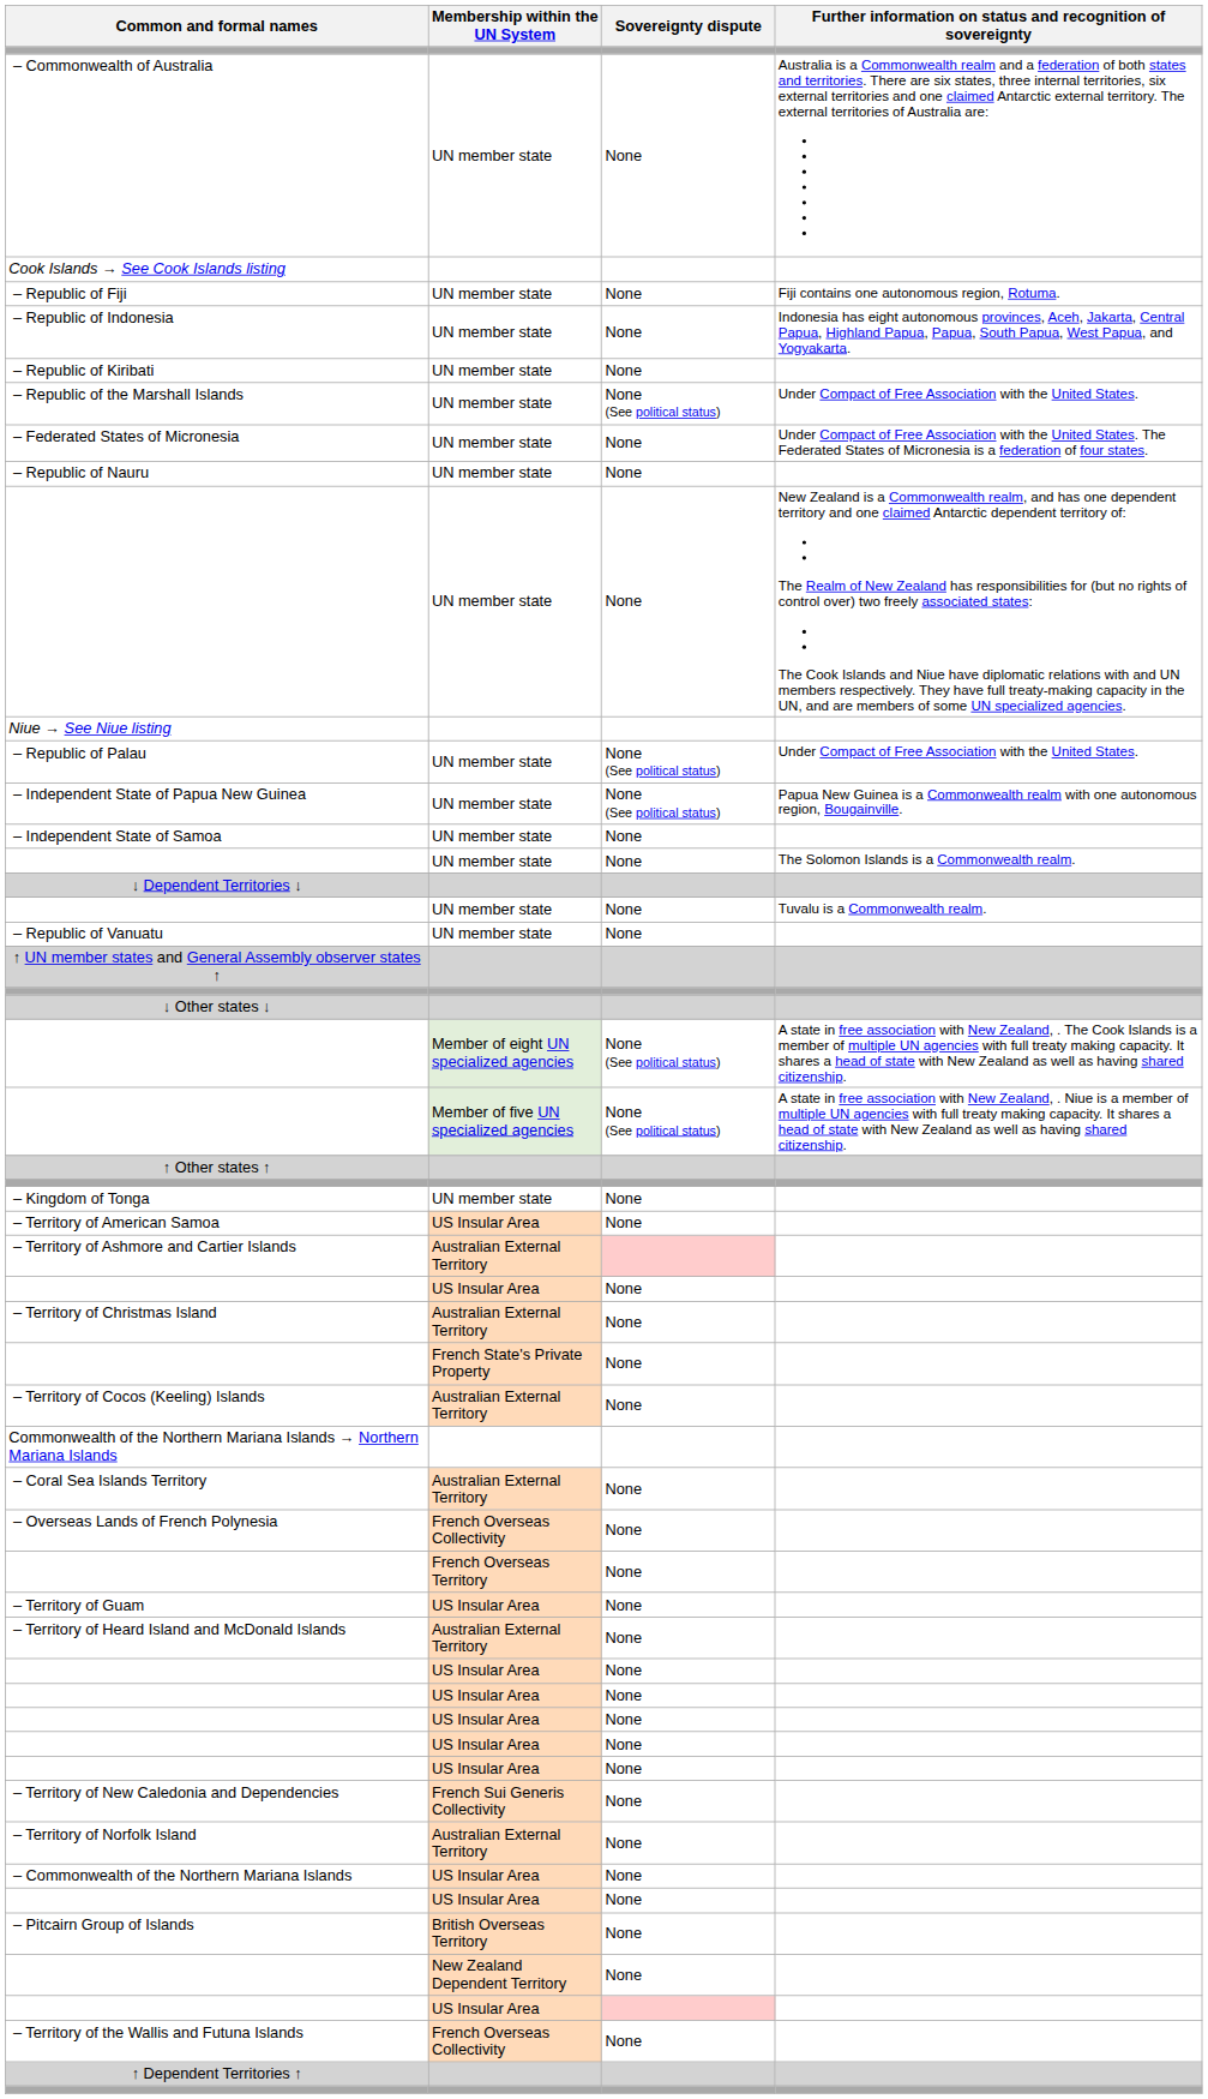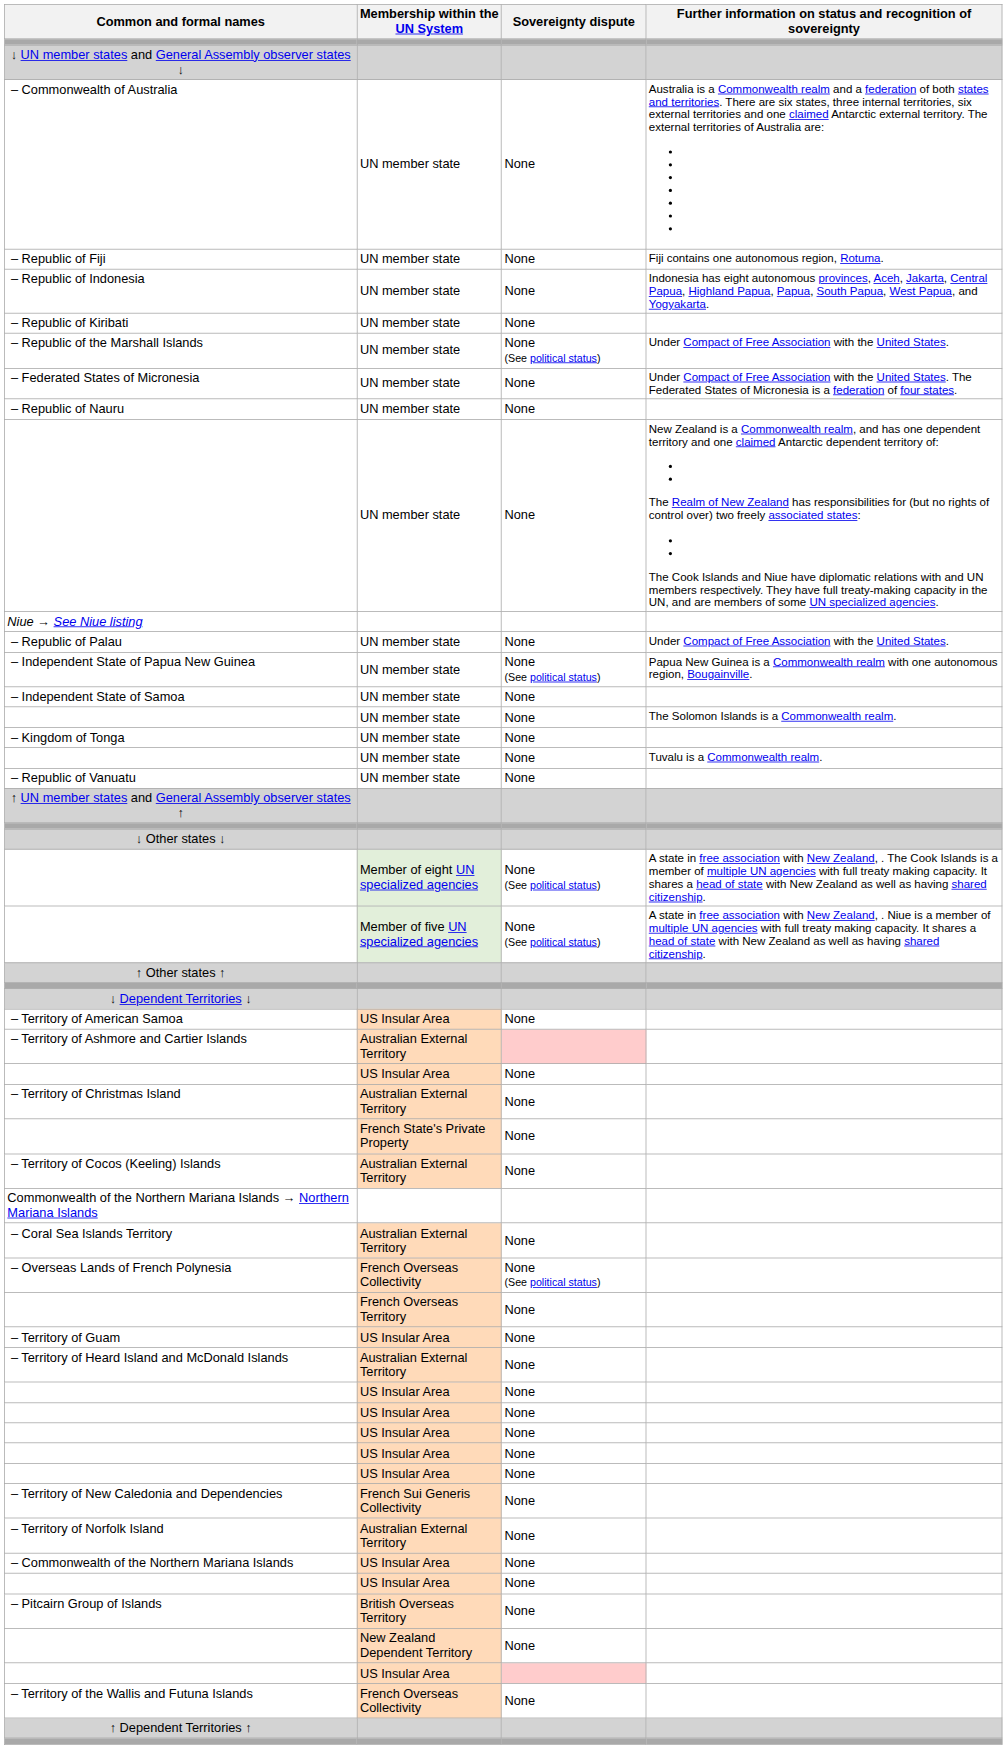+ row: ↓ UN member states and General Assembly observer states ↓
- row: Cook Islands → See Cook Islands listing
– Republic of Palau | Sovereignty dispute: None (See political status) -> None
rows swapped: – Kingdom of Tonga <-> ↓ Dependent Territories ↓
– Overseas Lands of French Polynesia | Sovereignty dispute: None -> None (See political status)
